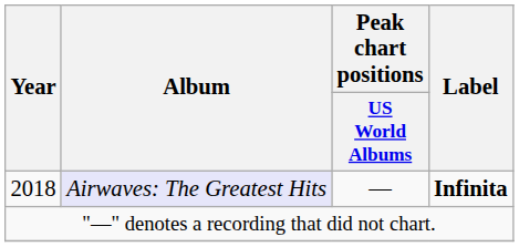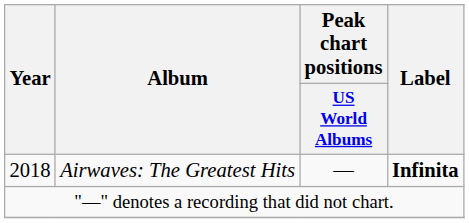2018 | Album: lavender background -> no background
